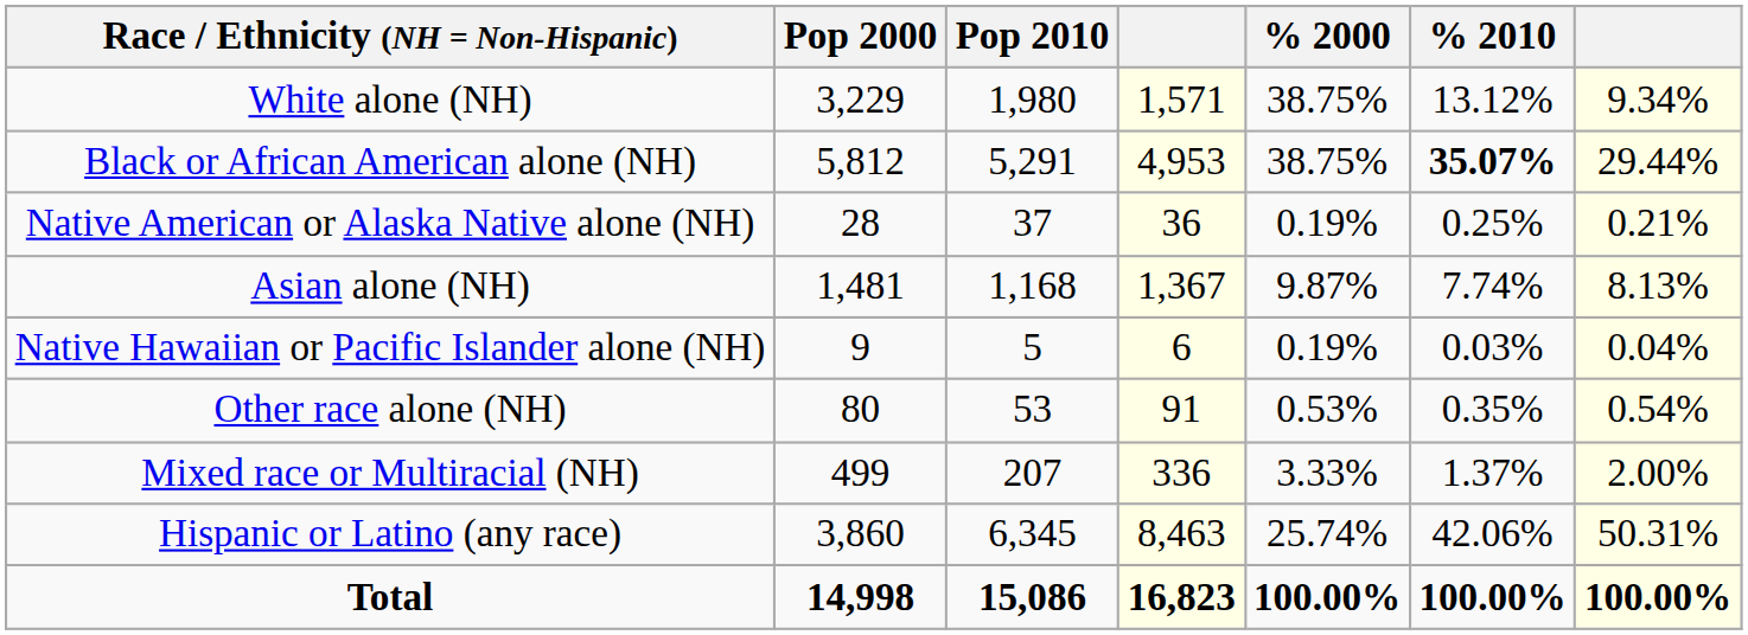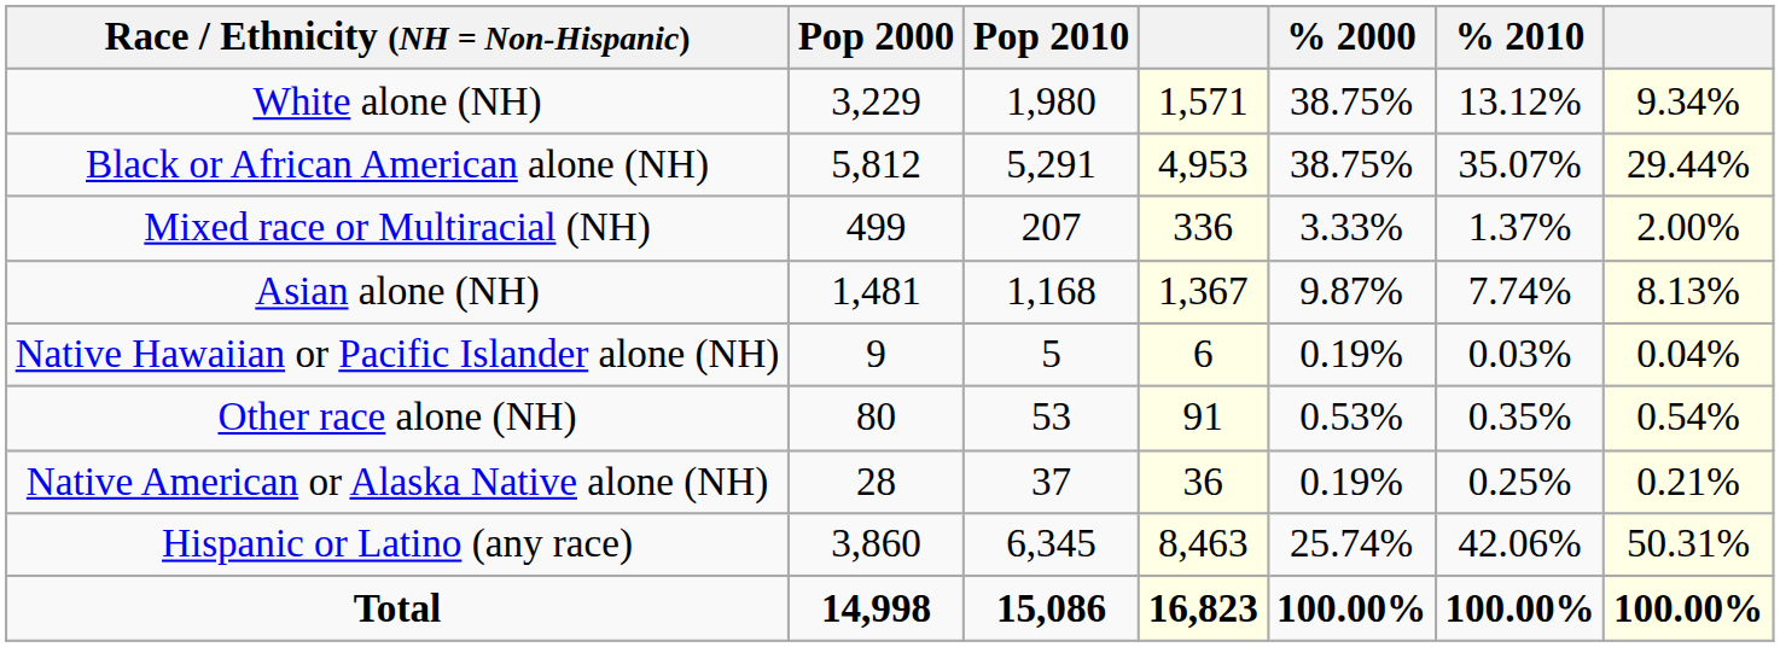Black or African American alone (NH) | % 2010: bold -> normal
rows swapped: Native American or Alaska Native alone (NH) <-> Mixed race or Multiracial (NH)
